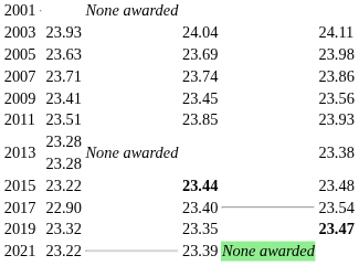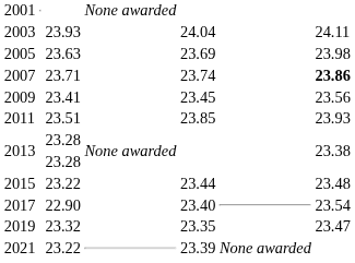2007 | column 6: normal -> bold
2015 | column 4: bold -> normal
2019 | column 6: bold -> normal
2021 | column 5: lightgreen background -> no background
